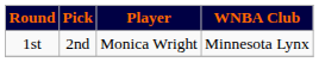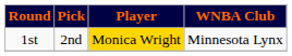1st | Player: no background -> gold background
